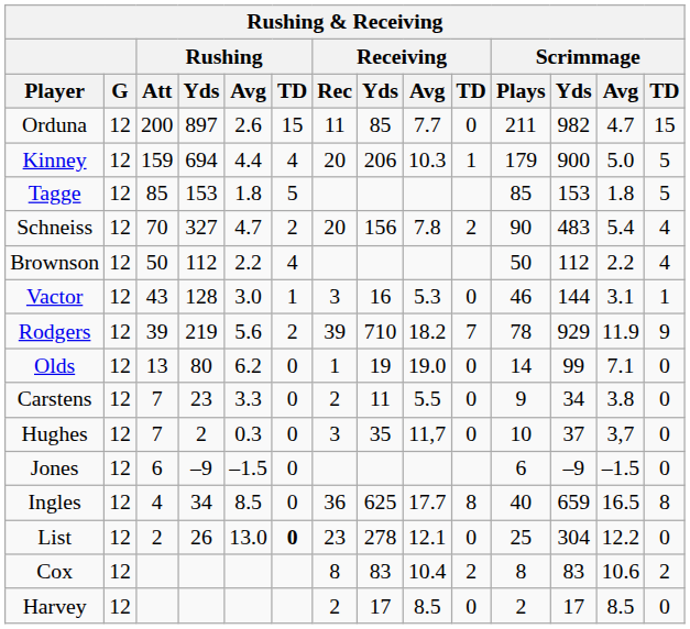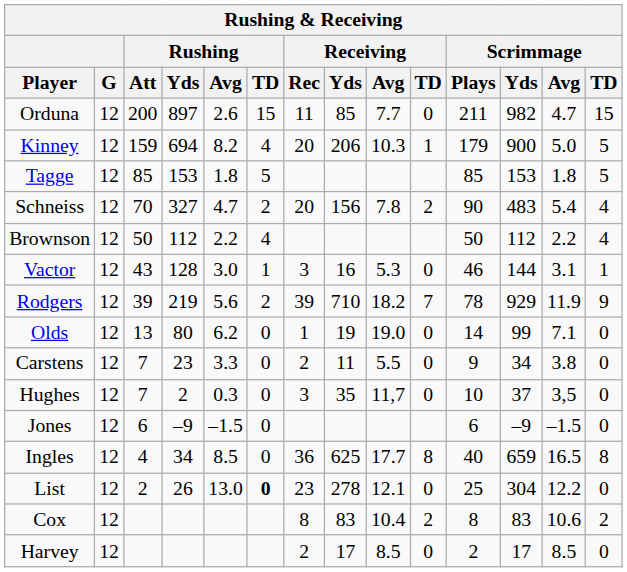Kinney | Rushing / Avg: 4.4 -> 8.2
Hughes | Scrimmage / Avg: 3,7 -> 3,5
